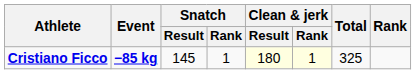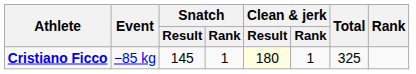Cristiano Ficco | Event: bold -> normal
Cristiano Ficco | Clean & jerk / Rank: lightyellow background -> no background
